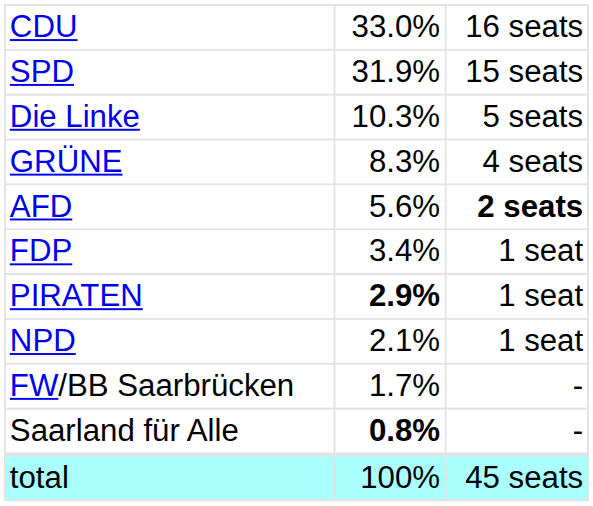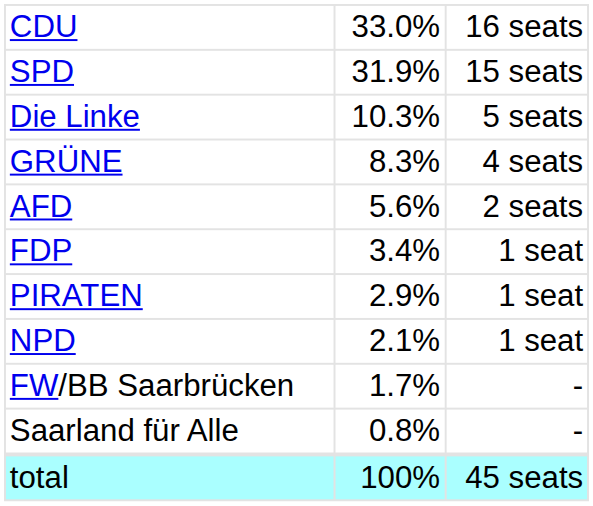AFD | column 3: bold -> normal
PIRATEN | column 2: bold -> normal
Saarland für Alle | column 2: bold -> normal
